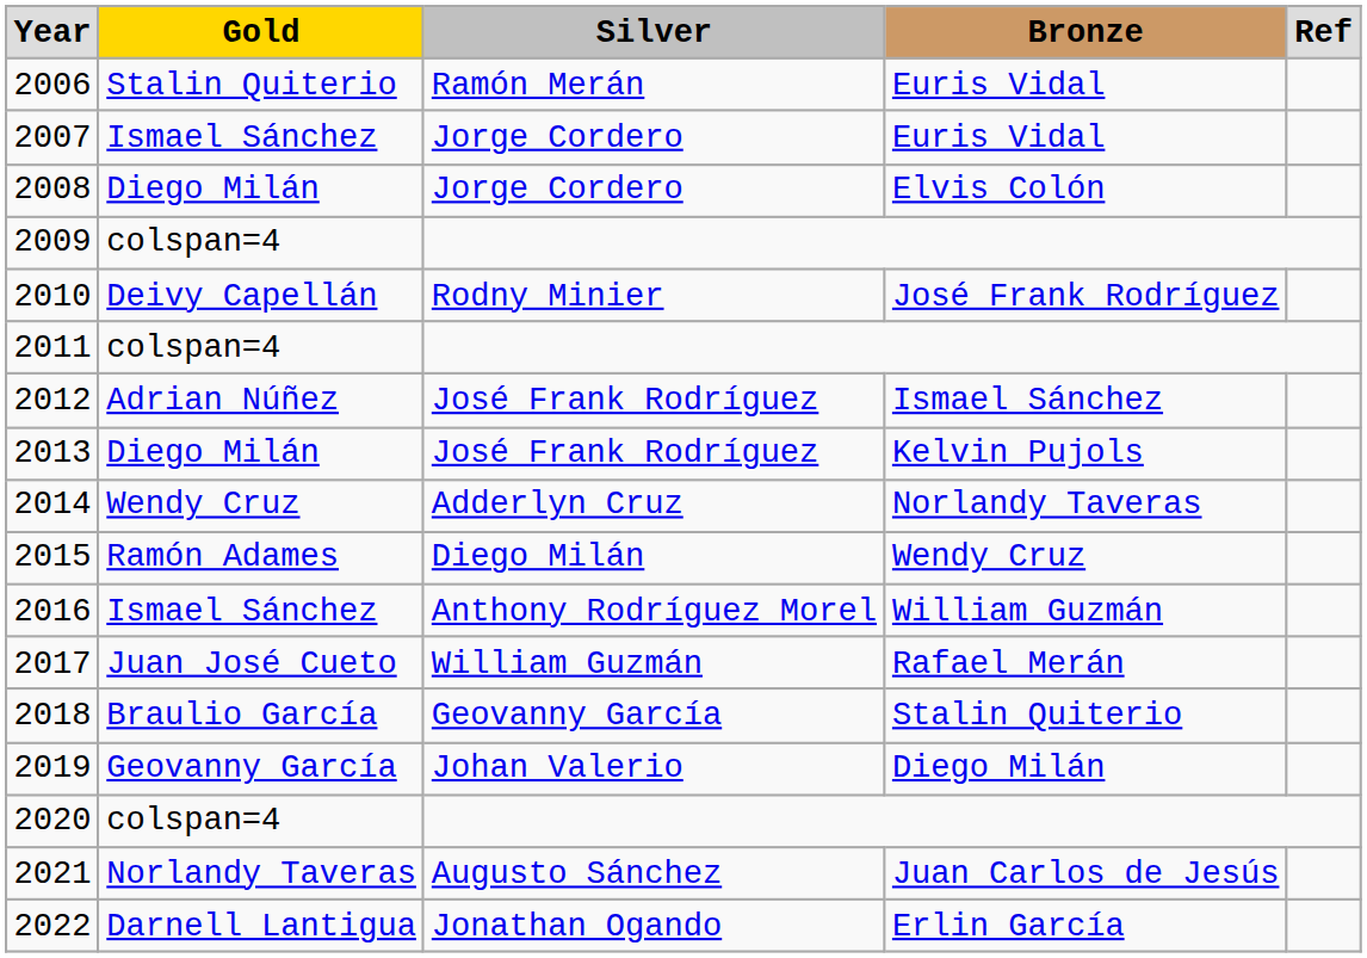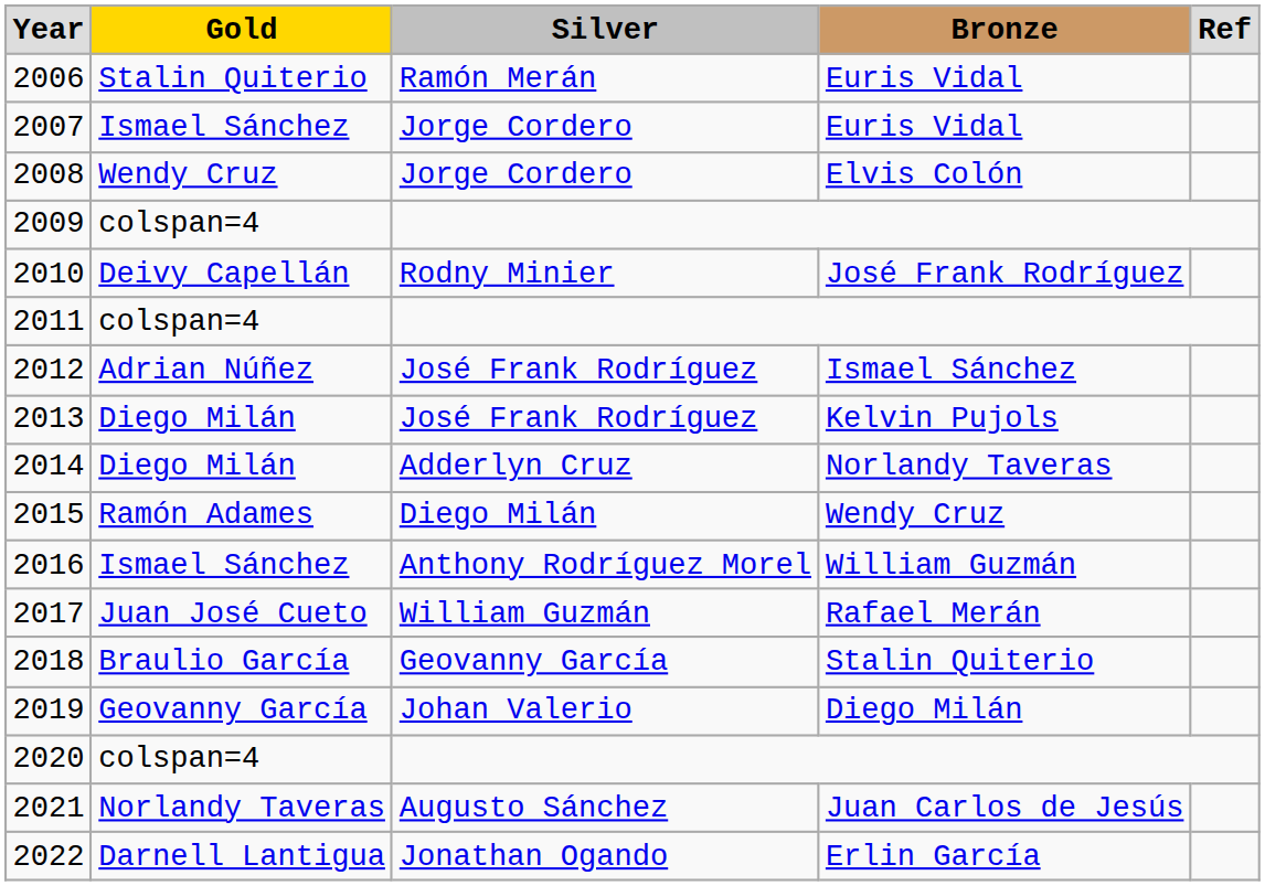2008 | Gold: Diego Milán -> Wendy Cruz
2014 | Gold: Wendy Cruz -> Diego Milán
